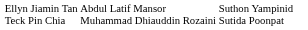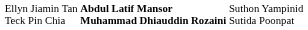Ellyn Jiamin Tan Teck Pin Chia | column 2: normal -> bold
